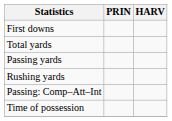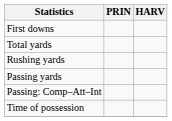rows swapped: Rushing yards <-> Passing yards
